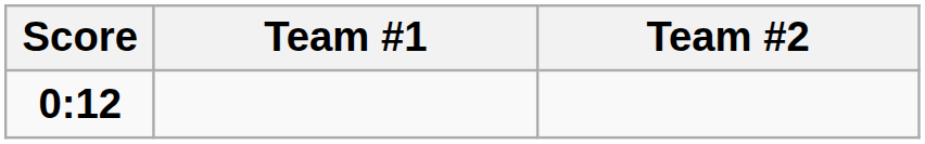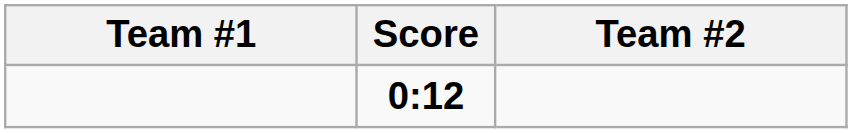columns swapped: Team #1 <-> Score
